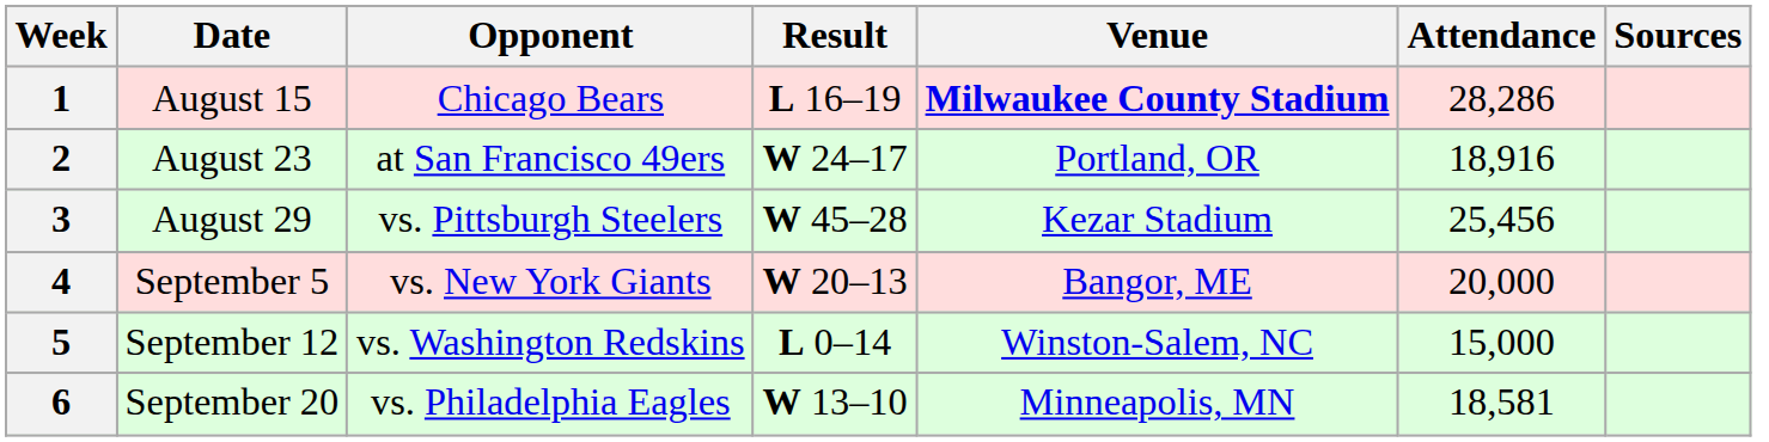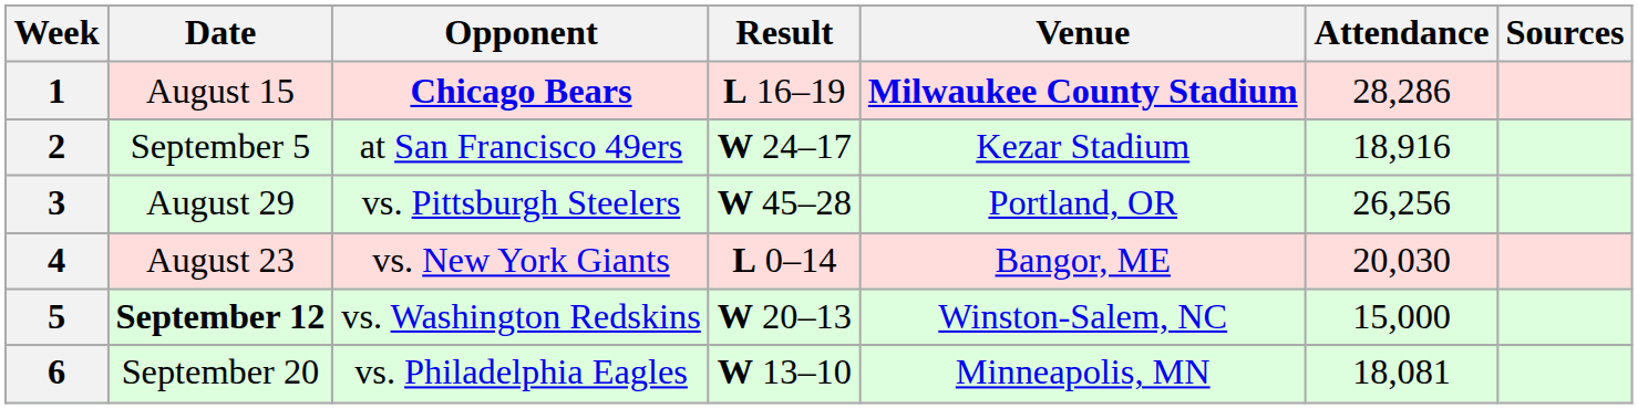1 | Opponent: normal -> bold
2 | Date: August 23 -> September 5
2 | Venue: Portland, OR -> Kezar Stadium
3 | Venue: Kezar Stadium -> Portland, OR
3 | Attendance: 25,456 -> 26,256
4 | Date: September 5 -> August 23
4 | Result: W 20–13 -> L 0–14
4 | Attendance: 20,000 -> 20,030
5 | Date: normal -> bold
5 | Result: L 0–14 -> W 20–13
6 | Attendance: 18,581 -> 18,081
